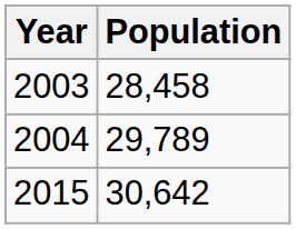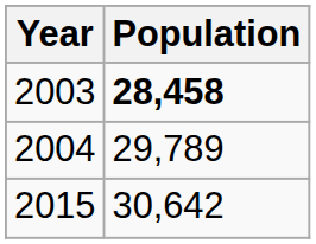2003 | Population: normal -> bold
